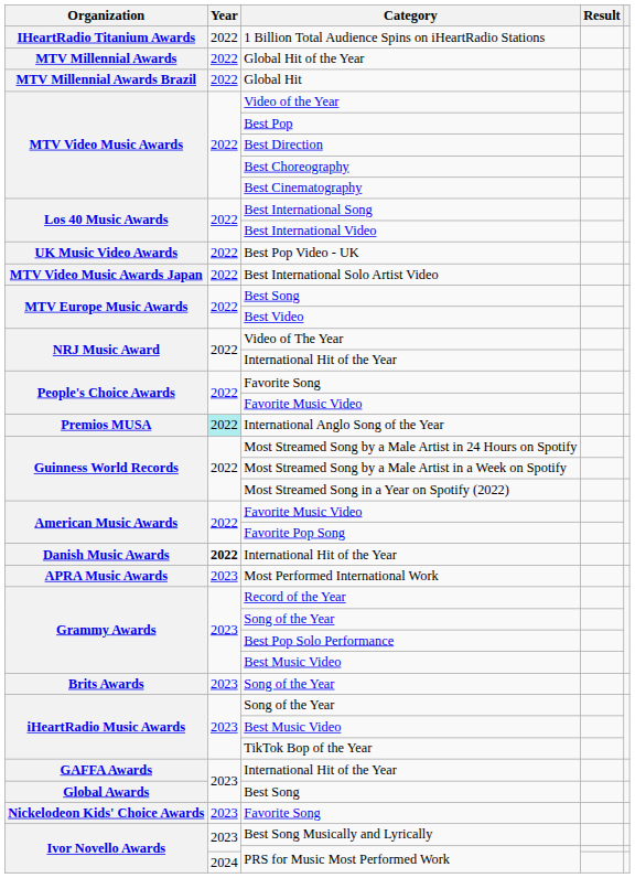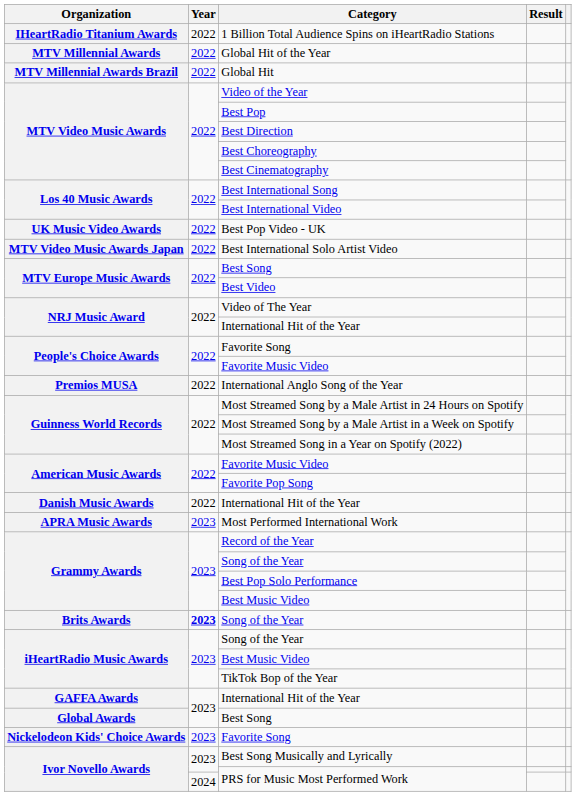International Anglo Song of the Year | Year: paleturquoise background -> no background
Danish Music Awards / International Hit of the Year | Year: bold -> normal
Brits Awards / Song of the Year | Year: normal -> bold
